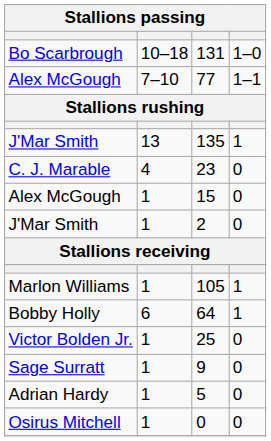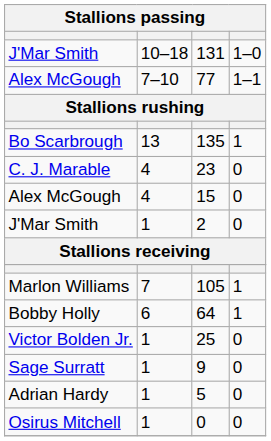131 | column 1: Bo Scarbrough -> J'Mar Smith
135 | column 1: J'Mar Smith -> Bo Scarbrough
15 | column 2: 1 -> 4
105 | column 2: 1 -> 7
